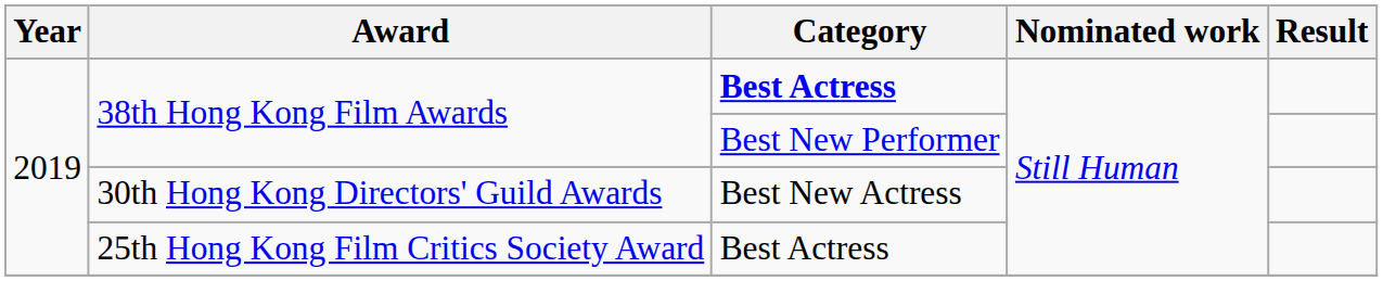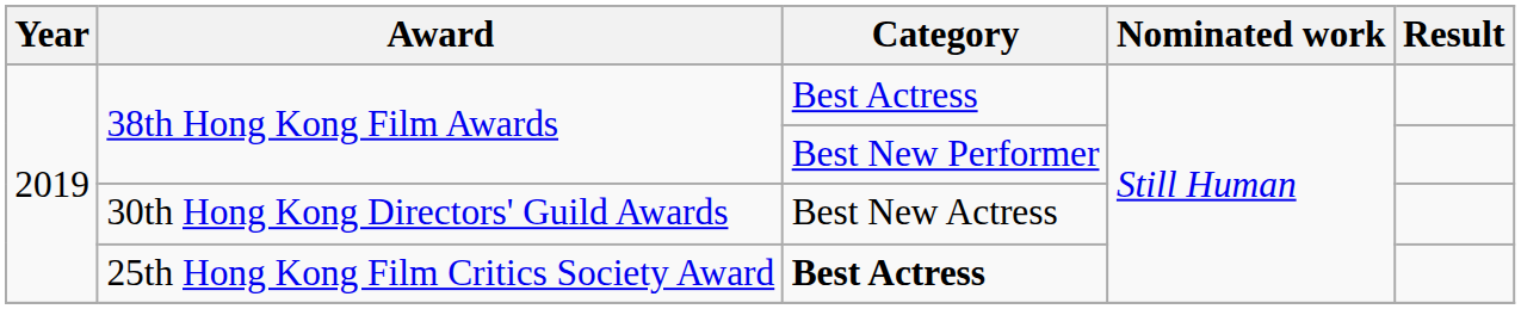38th Hong Kong Film Awards / Best Actress | Category: bold -> normal
25th Hong Kong Film Critics Society Award | Category: normal -> bold
